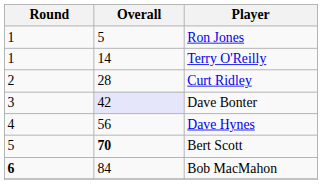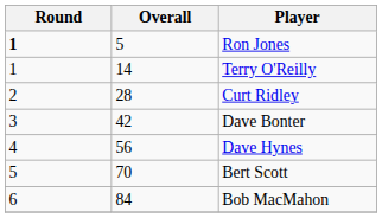Ron Jones | Round: normal -> bold
Dave Bonter | Overall: lavender background -> no background
Bert Scott | Overall: bold -> normal
Bob MacMahon | Round: bold -> normal
